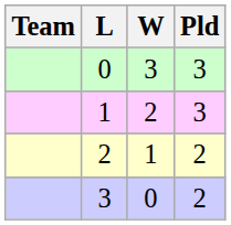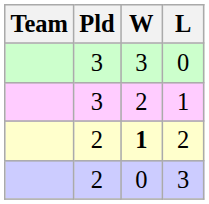columns swapped: Pld <-> L
row 4 | W: normal -> bold
